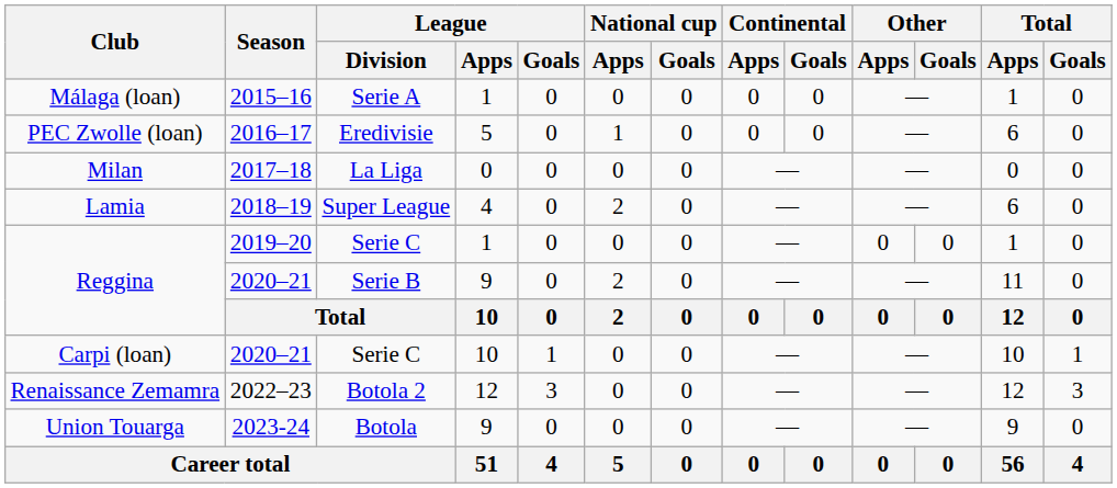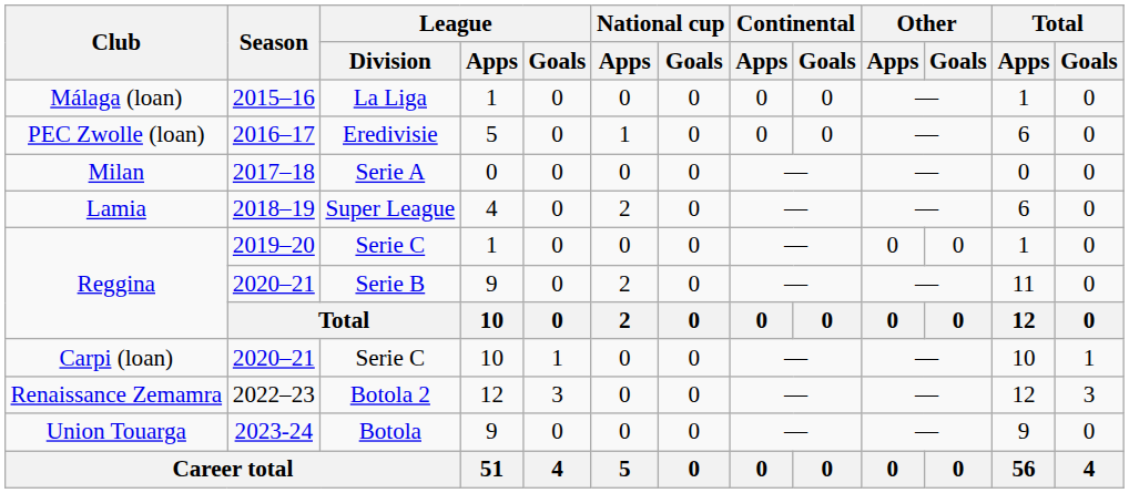Málaga (loan) | League / Division: Serie A -> La Liga
Milan | League / Division: La Liga -> Serie A
